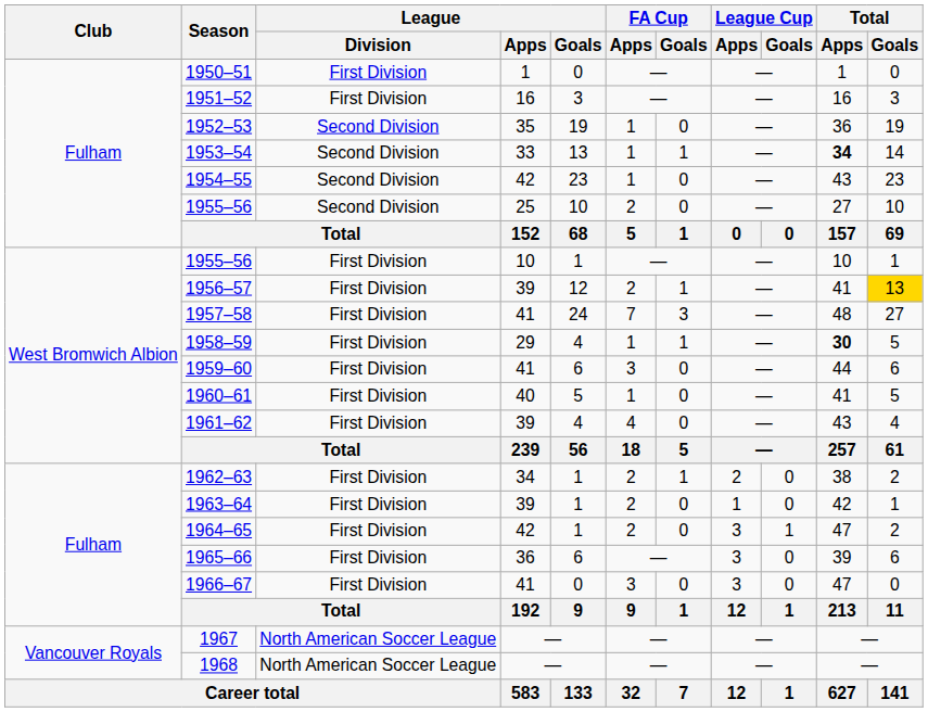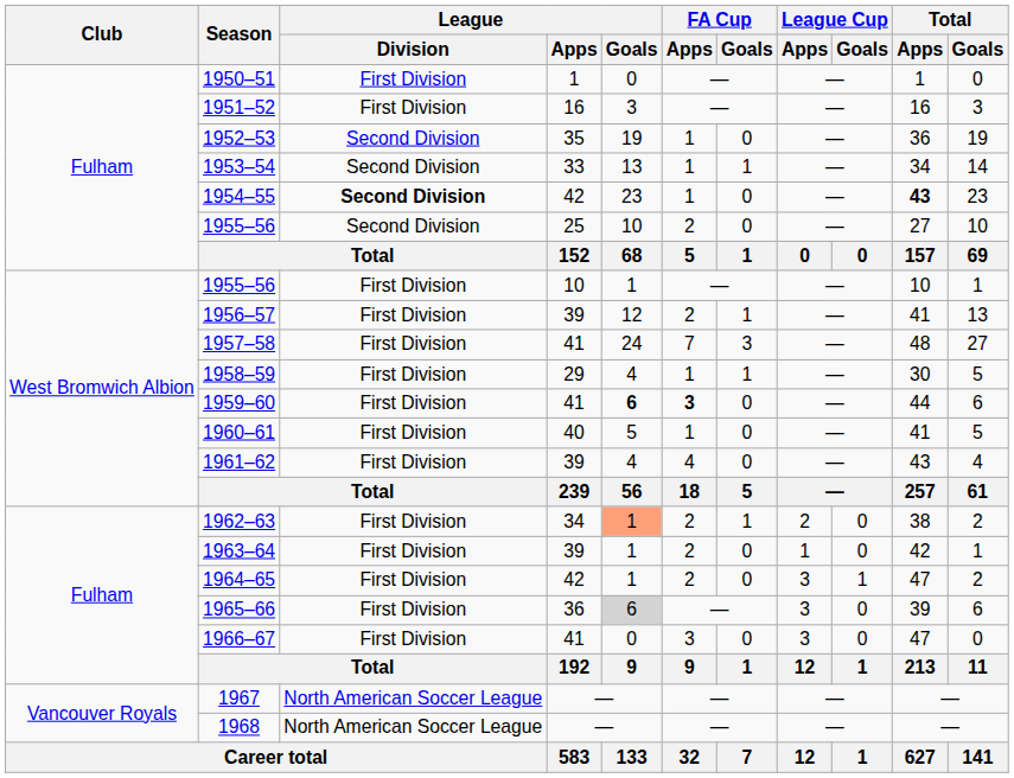1953–54 | Total / Apps: bold -> normal
1954–55 | League / Division: normal -> bold
1954–55 | Total / Apps: normal -> bold
1956–57 | Total / Goals: gold background -> no background
1958–59 | Total / Apps: bold -> normal
1959–60 | League / Goals: normal -> bold
1959–60 | FA Cup / Apps: normal -> bold
1962–63 | League / Goals: no background -> lightsalmon background
1965–66 | League / Goals: no background -> lightgrey background
